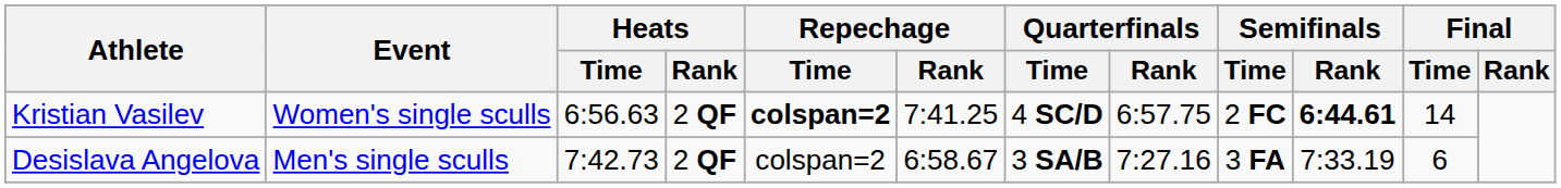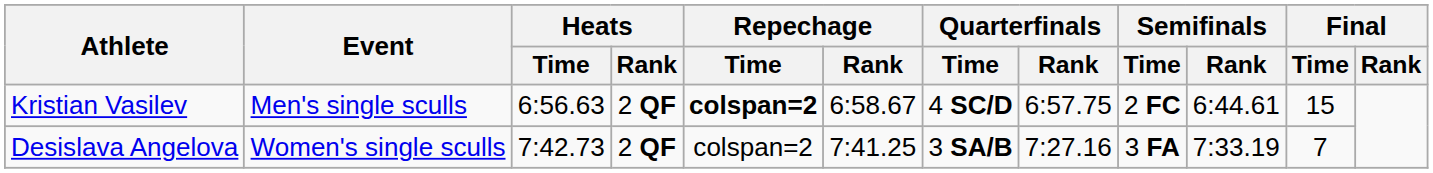Kristian Vasilev | Event: Women's single sculls -> Men's single sculls
Kristian Vasilev | Repechage / Rank: 7:41.25 -> 6:58.67
Kristian Vasilev | Semifinals / Rank: bold -> normal
Kristian Vasilev | Final / Time: 14 -> 15
Desislava Angelova | Event: Men's single sculls -> Women's single sculls
Desislava Angelova | Repechage / Rank: 6:58.67 -> 7:41.25
Desislava Angelova | Final / Time: 6 -> 7
